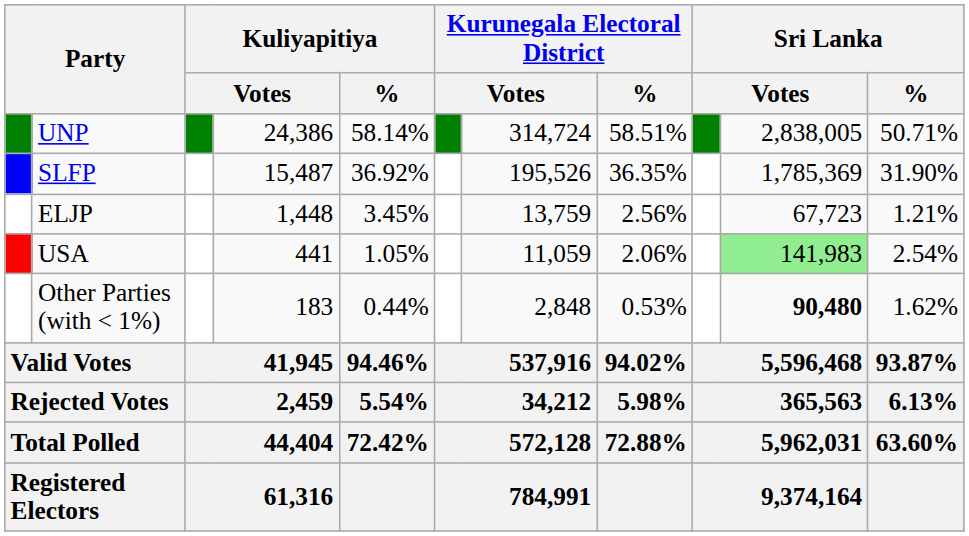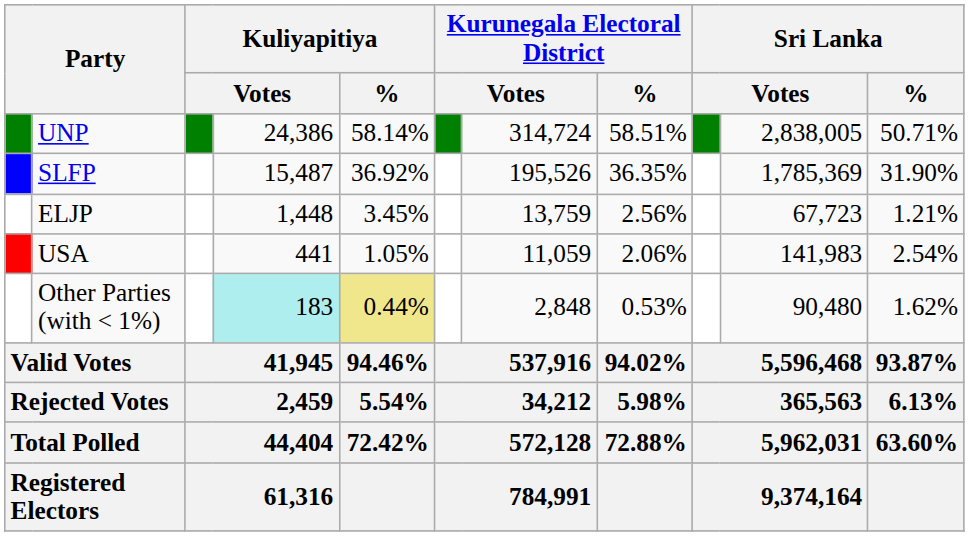USA | column 10: lightgreen background -> no background
Other Parties (with < 1%) | column 4: no background -> paleturquoise background
Other Parties (with < 1%) | Kuliyapitiya / %: no background -> khaki background
Other Parties (with < 1%) | column 10: bold -> normal
